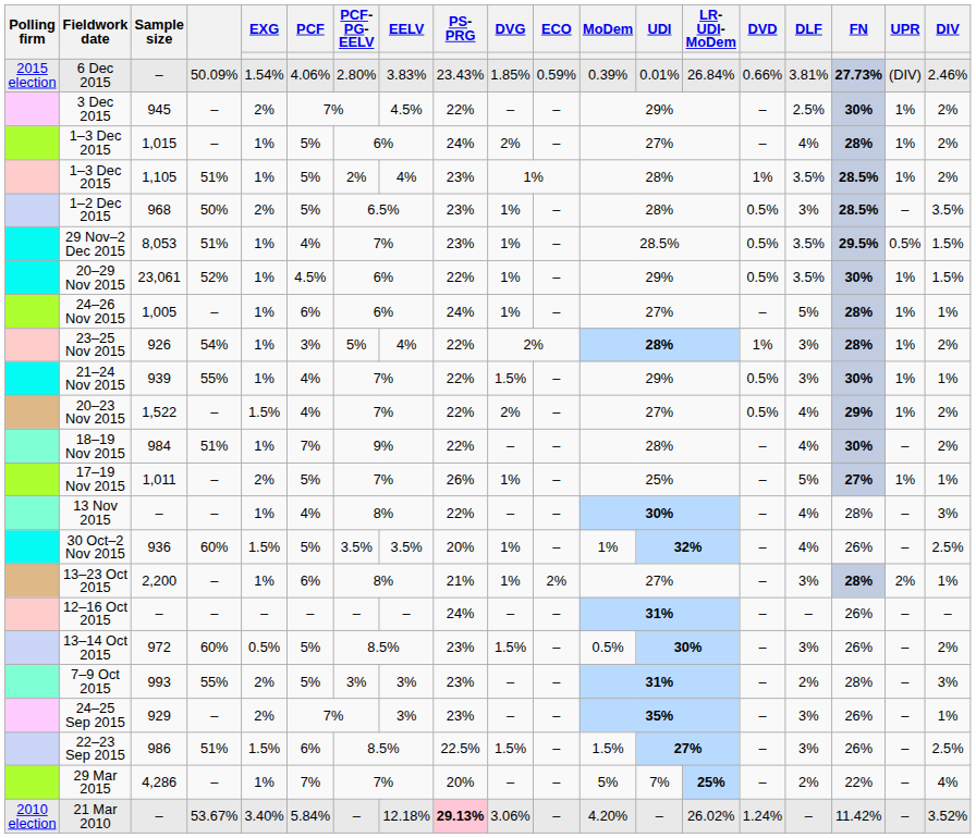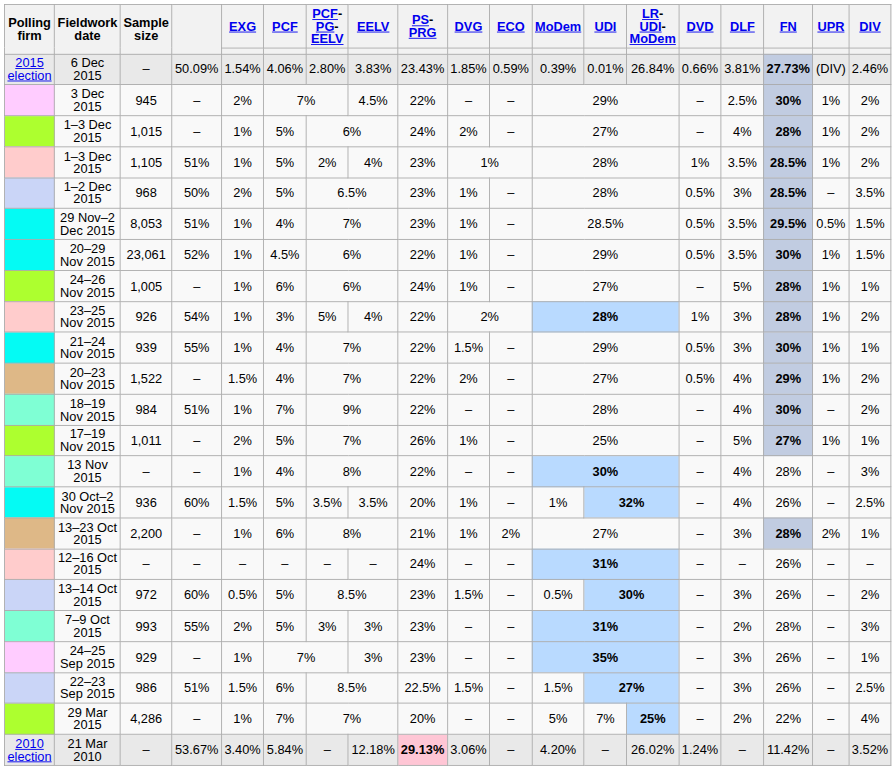24–25 Sep 2015 | EXG: 2% -> 1%
